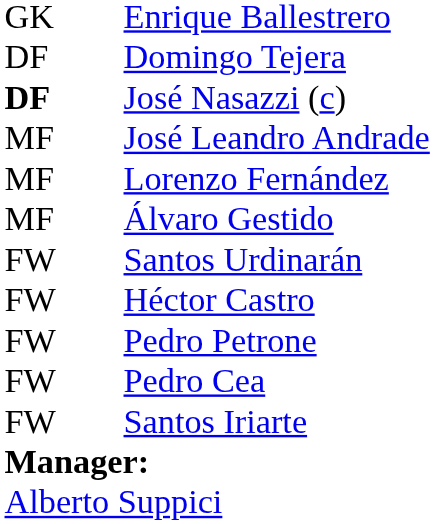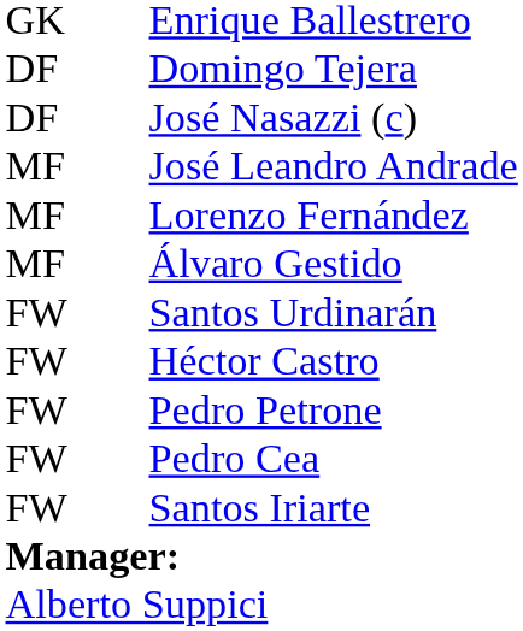José Nasazzi (c) | column 1: bold -> normal
